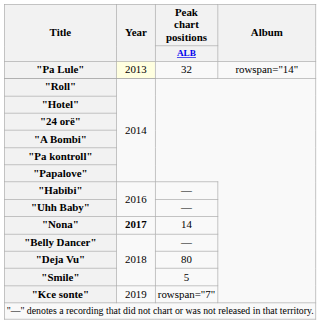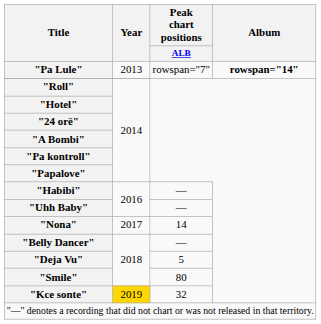"Pa Lule" | Year: lightyellow background -> no background
"Pa Lule" | Peak chart positions / ALB: 32 -> rowspan="7"
"Pa Lule" | Album: normal -> bold
"Nona" | Year: bold -> normal
"Deja Vu" | Peak chart positions / ALB: 80 -> 5
"Smile" | Peak chart positions / ALB: 5 -> 80
"Kce sonte" | Year: no background -> gold background
"Kce sonte" | Peak chart positions / ALB: rowspan="7" -> 32
